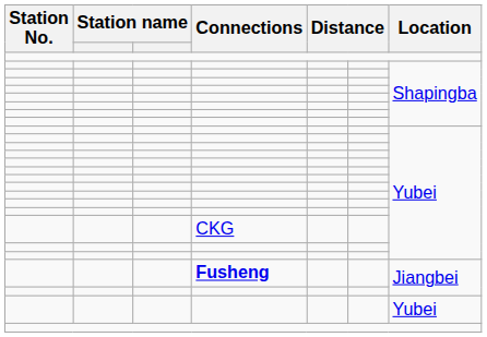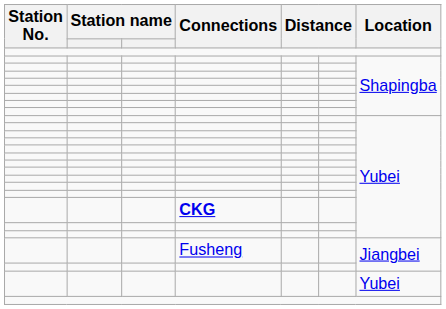CKG | Connections: normal -> bold
Fusheng | Connections: bold -> normal
